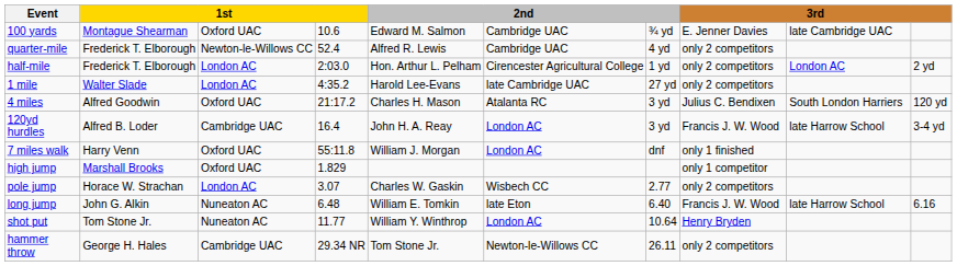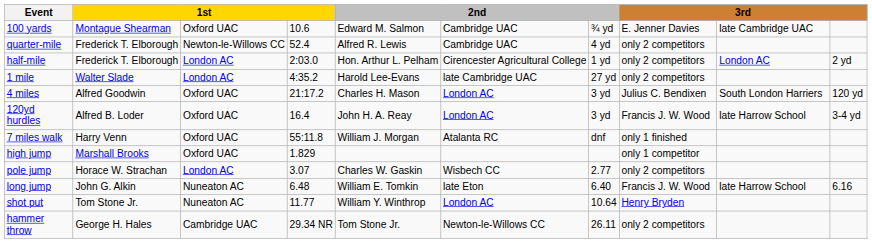4 miles | column 6: Atalanta RC -> London AC
120yd hurdles | column 3: Cambridge UAC -> Oxford UAC
7 miles walk | column 6: London AC -> Atalanta RC
